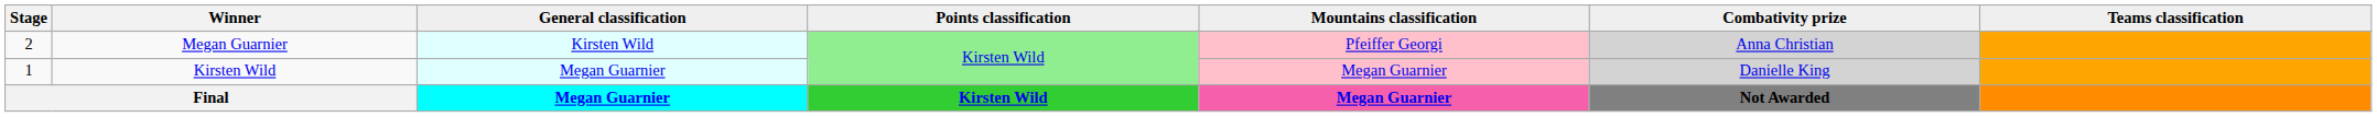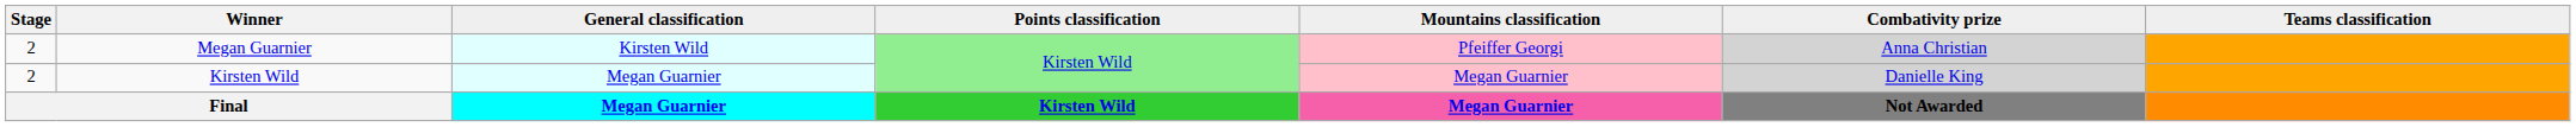row 3 | Stage: 1 -> 2
